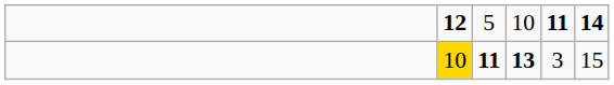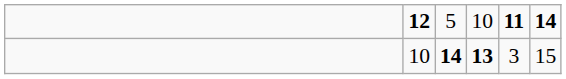row 2 | column 2: gold background -> no background
row 2 | column 3: 11 -> 14
